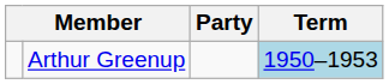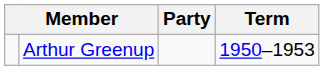Arthur Greenup | Term: lightblue background -> no background
